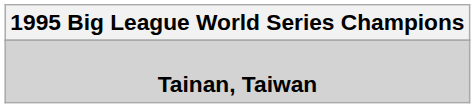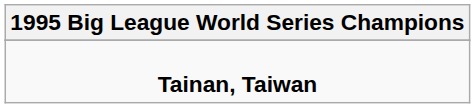row 2 | column 1: lightgrey background -> no background
